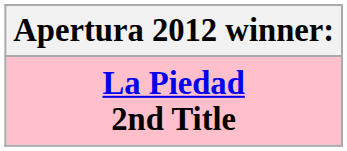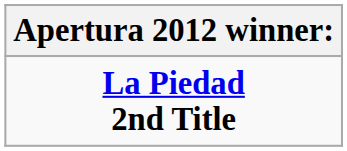row 2 | column 1: pink background -> no background
